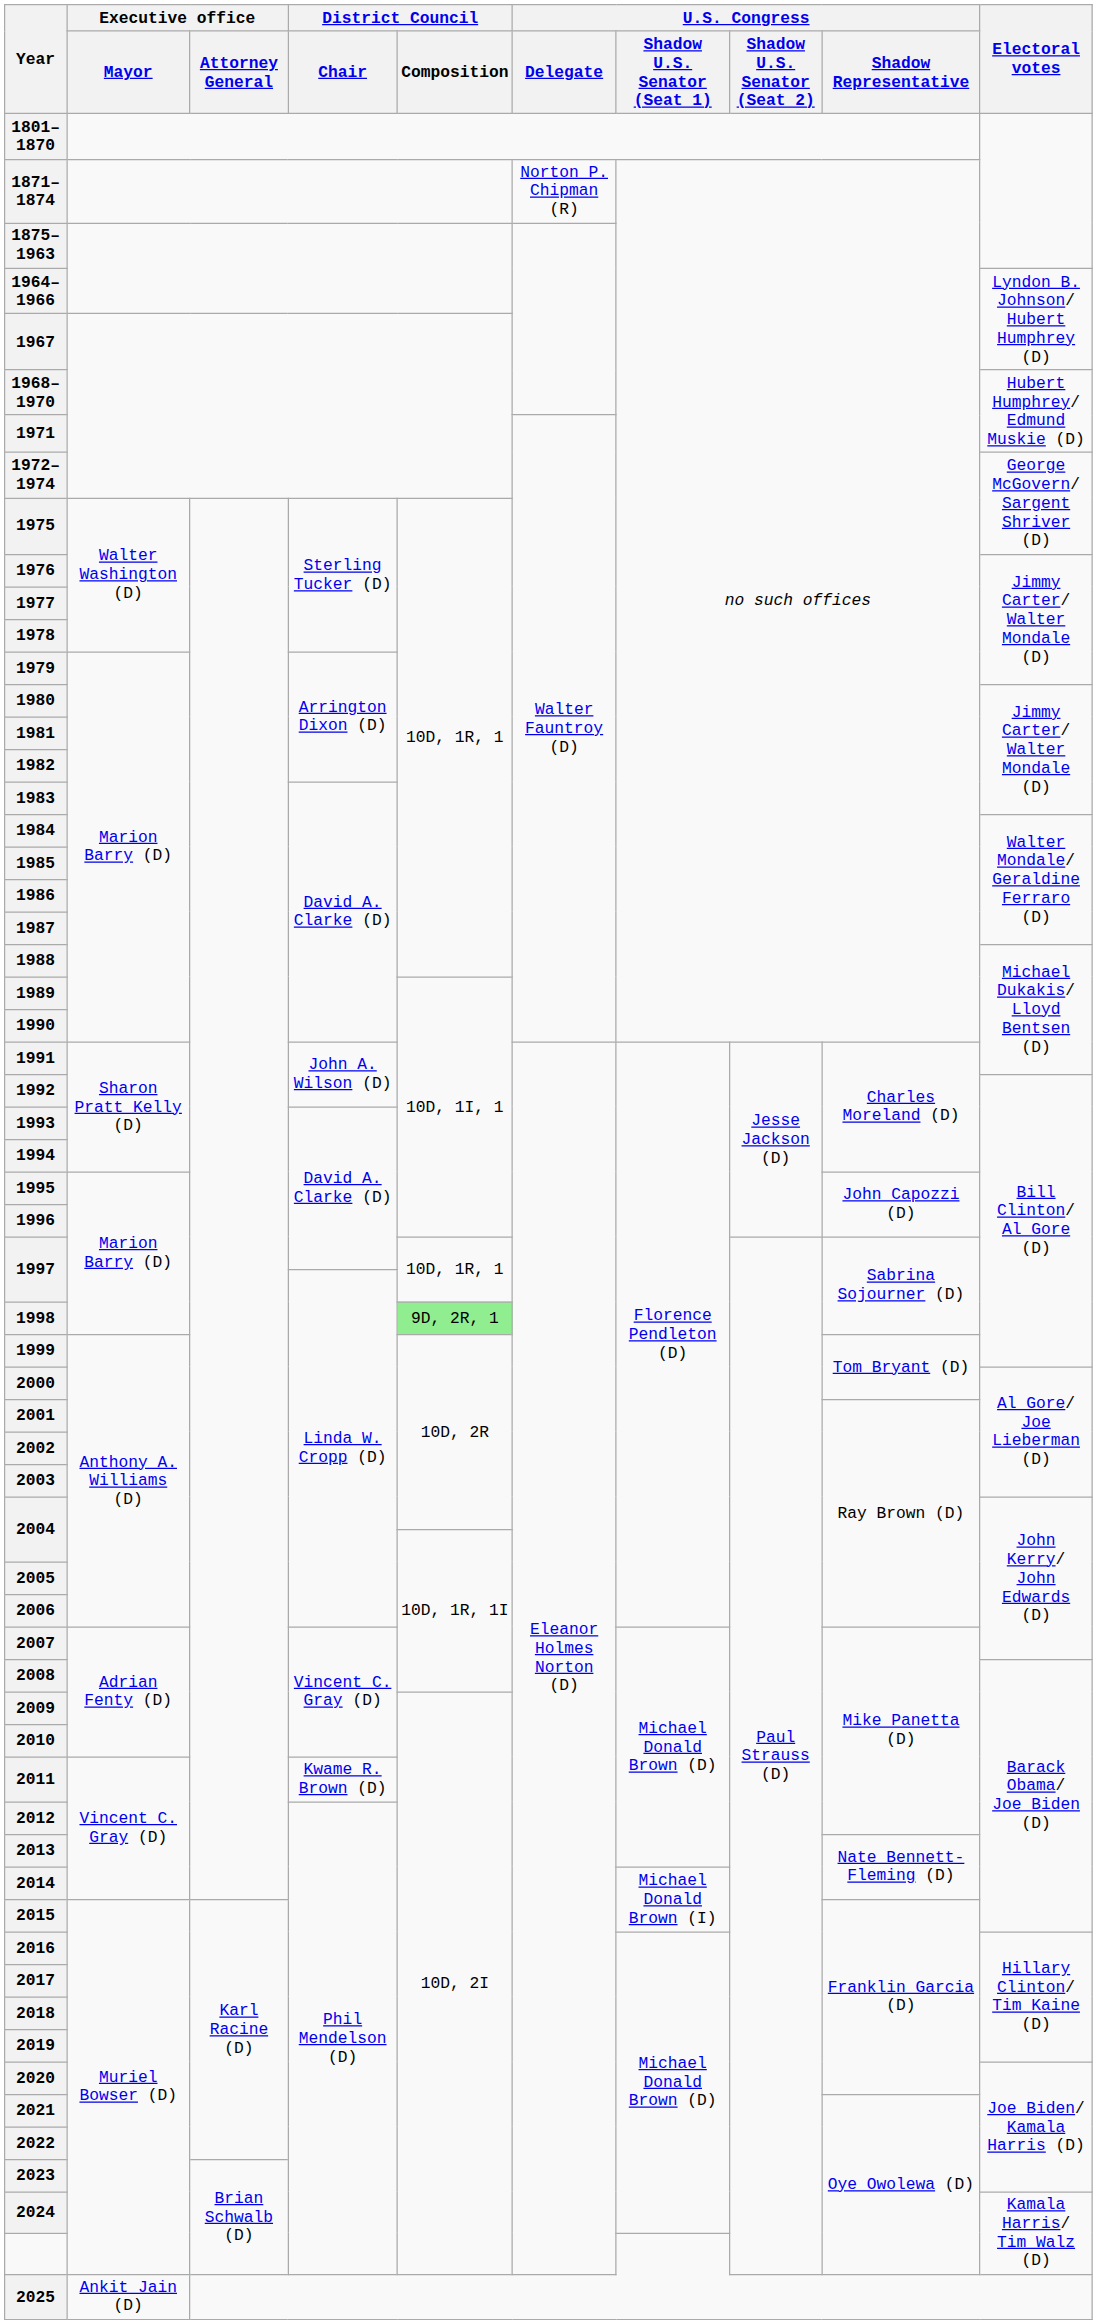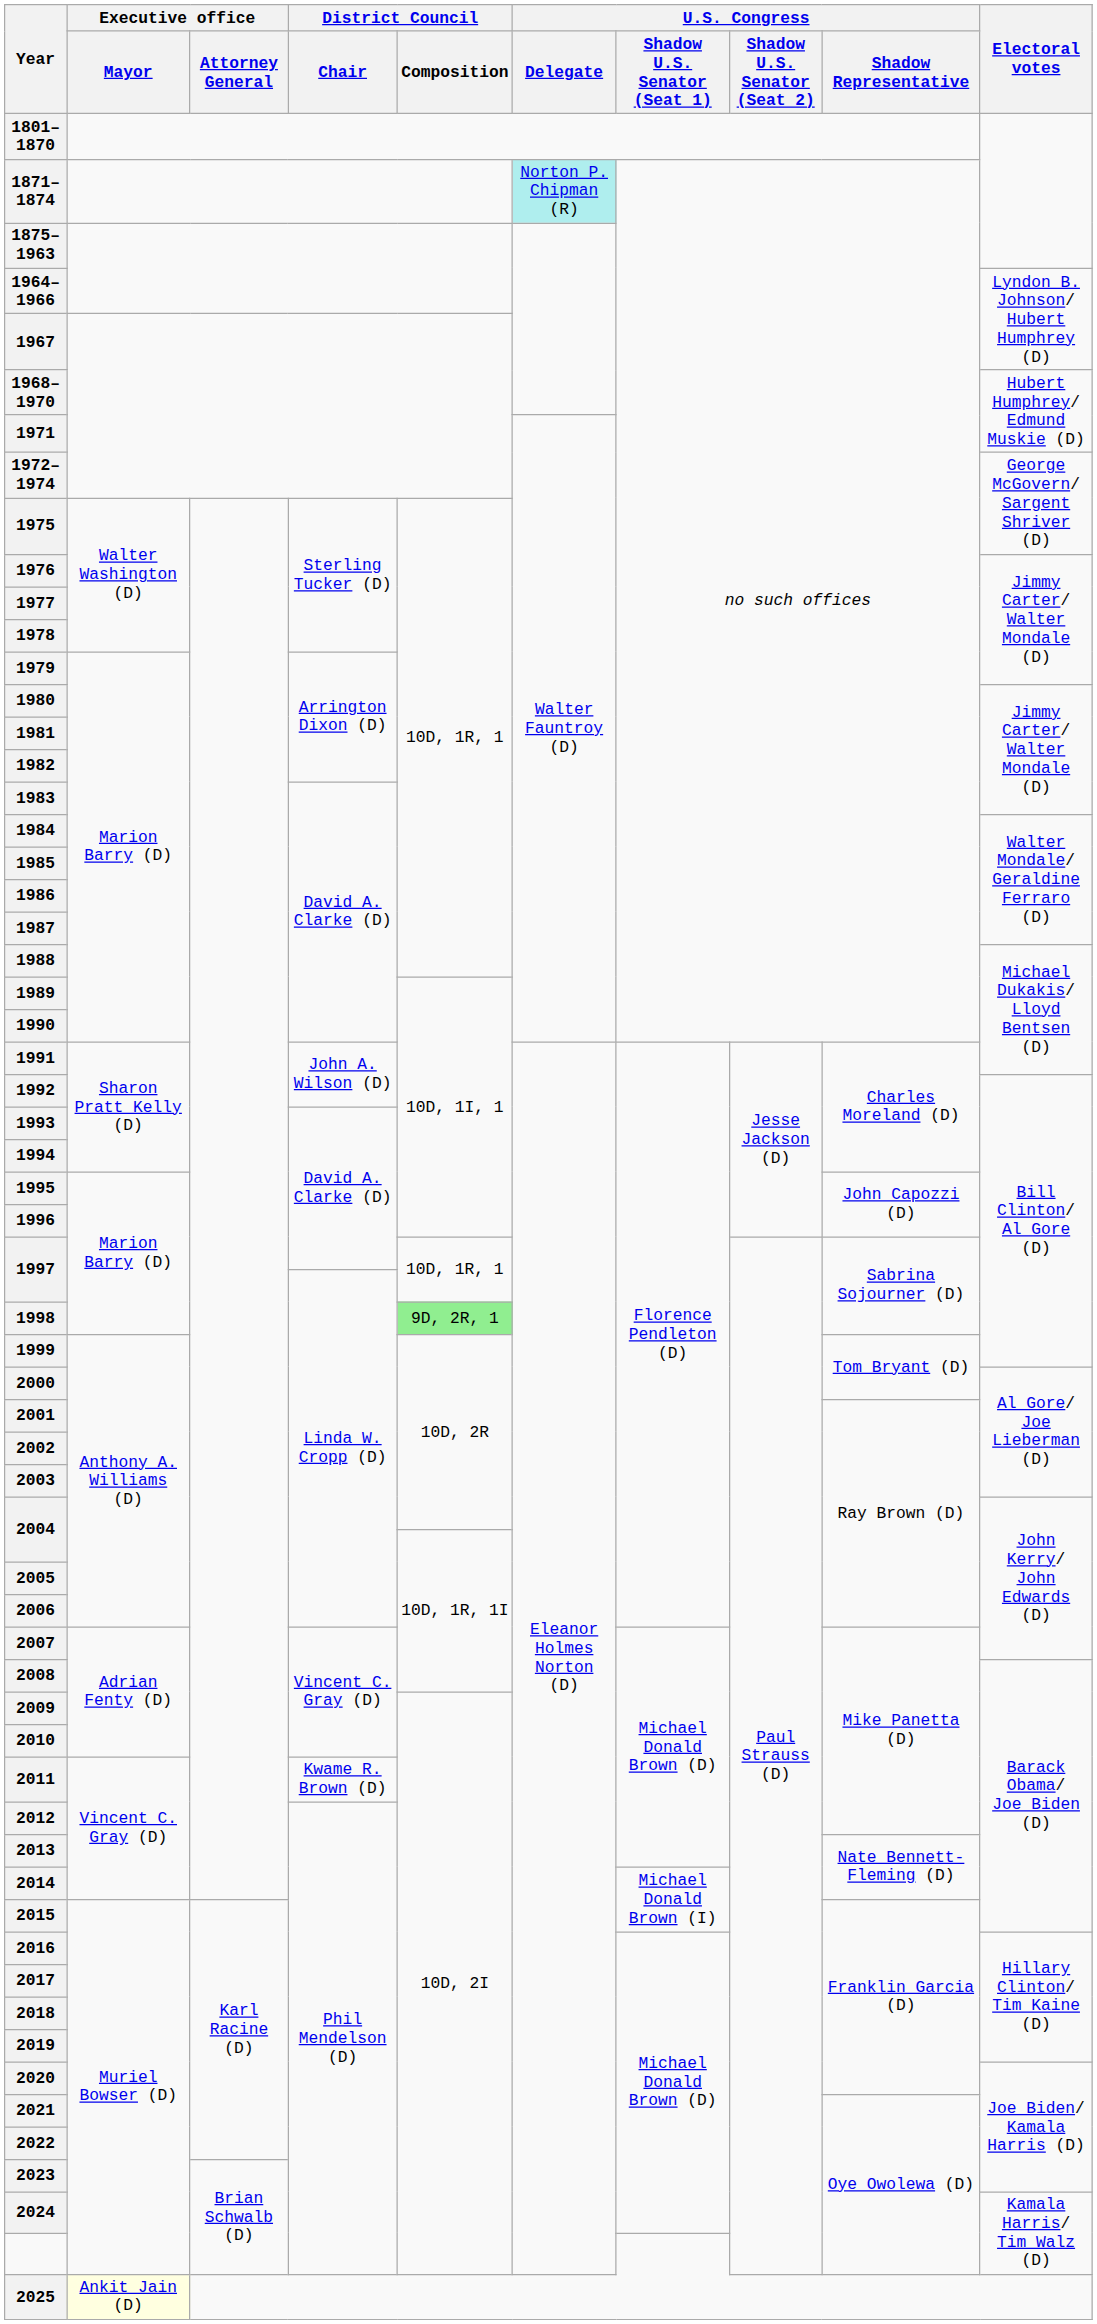1871–1874 | U.S. Congress / Delegate: no background -> paleturquoise background
2025 | Executive office / Mayor: no background -> lightyellow background
